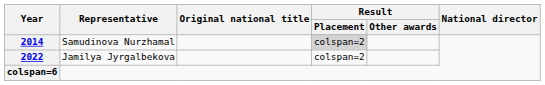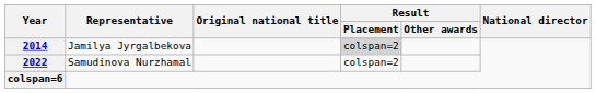2014 | Representative: Samudinova Nurzhamal -> Jamilya Jyrgalbekova
2022 | Representative: Jamilya Jyrgalbekova -> Samudinova Nurzhamal
